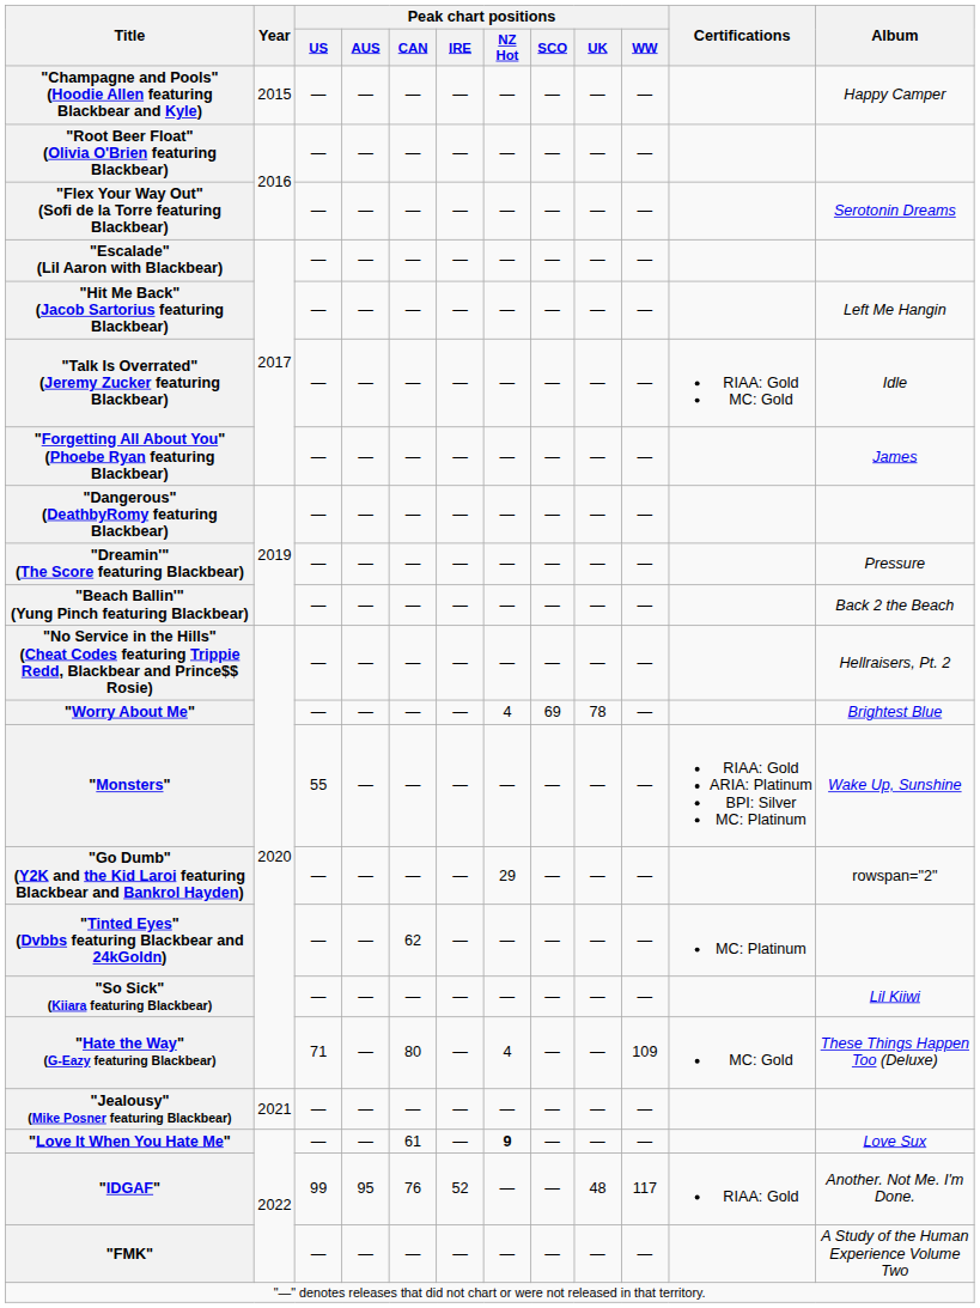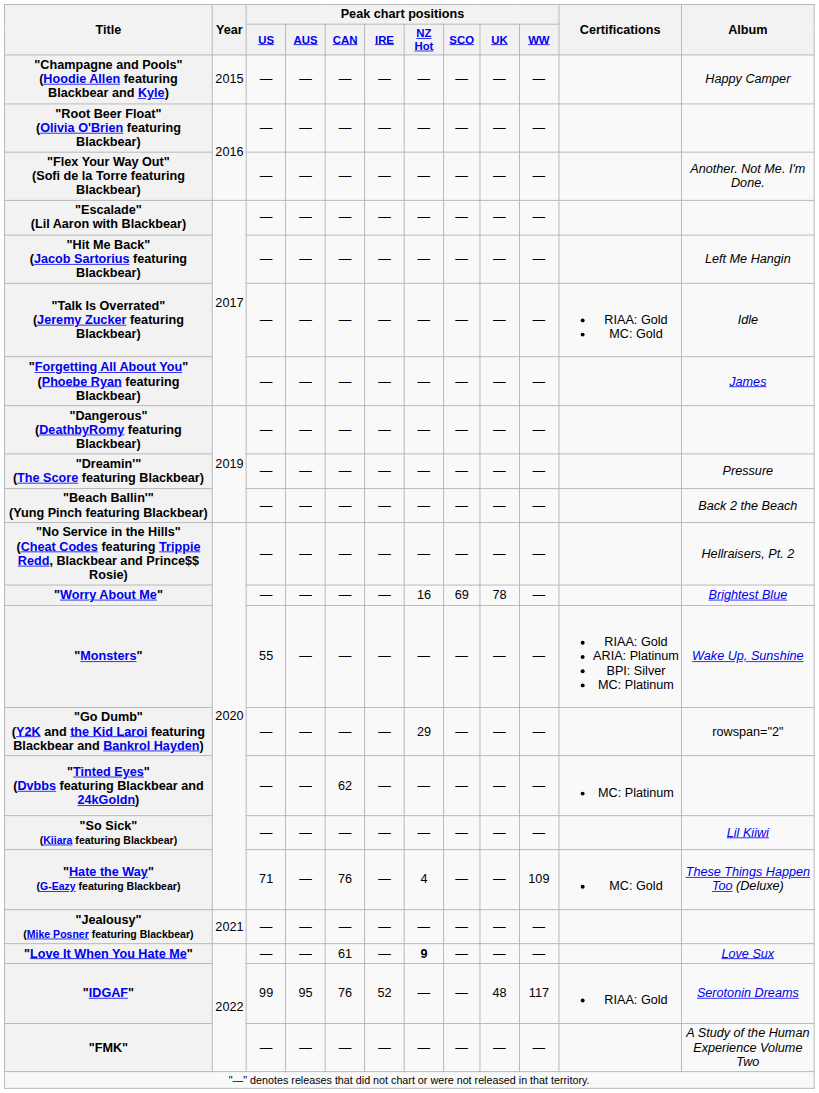"Flex Your Way Out" (Sofi de la Torre featuring Blackbear) | Album: Serotonin Dreams -> Another. Not Me. I'm Done.
"Worry About Me" | Peak chart positions / NZ Hot: 4 -> 16
"Hate the Way" (G-Eazy featuring Blackbear) | Peak chart positions / CAN: 80 -> 76
"IDGAF" | Album: Another. Not Me. I'm Done. -> Serotonin Dreams
